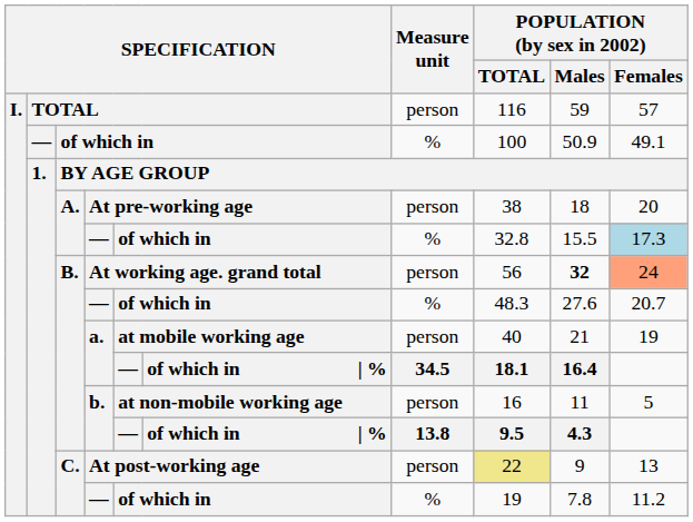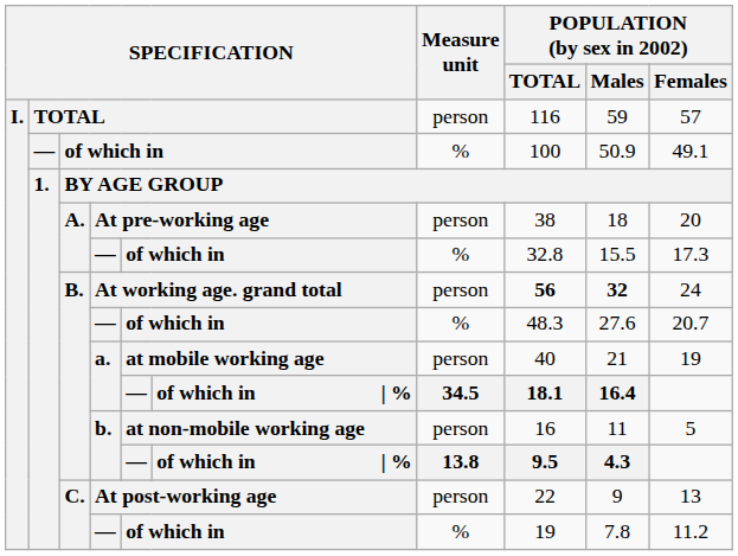A. / — | POPULATION (by sex in 2002) / Females: lightblue background -> no background
At working age. grand total | POPULATION (by sex in 2002) / TOTAL: normal -> bold
At working age. grand total | POPULATION (by sex in 2002) / Females: lightsalmon background -> no background
At post-working age | POPULATION (by sex in 2002) / TOTAL: khaki background -> no background
